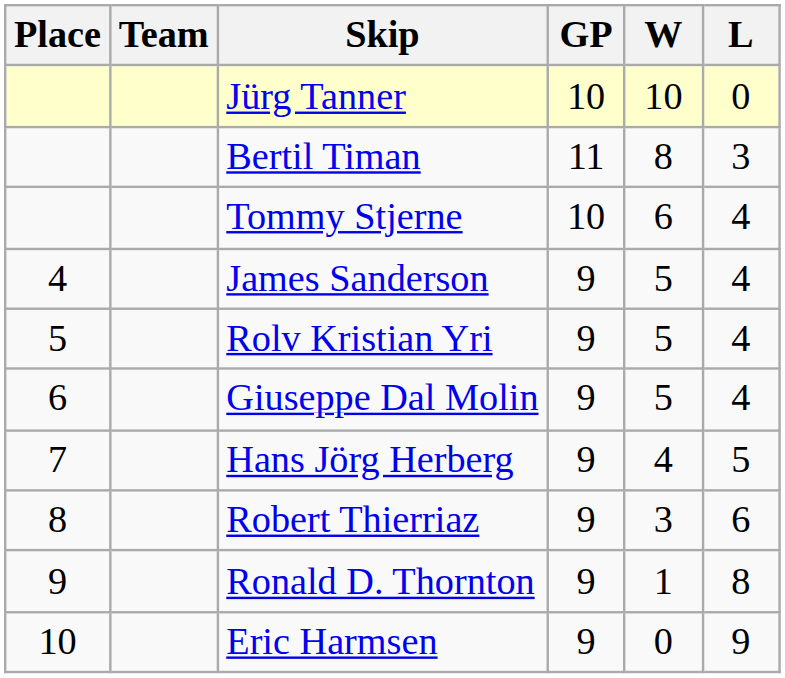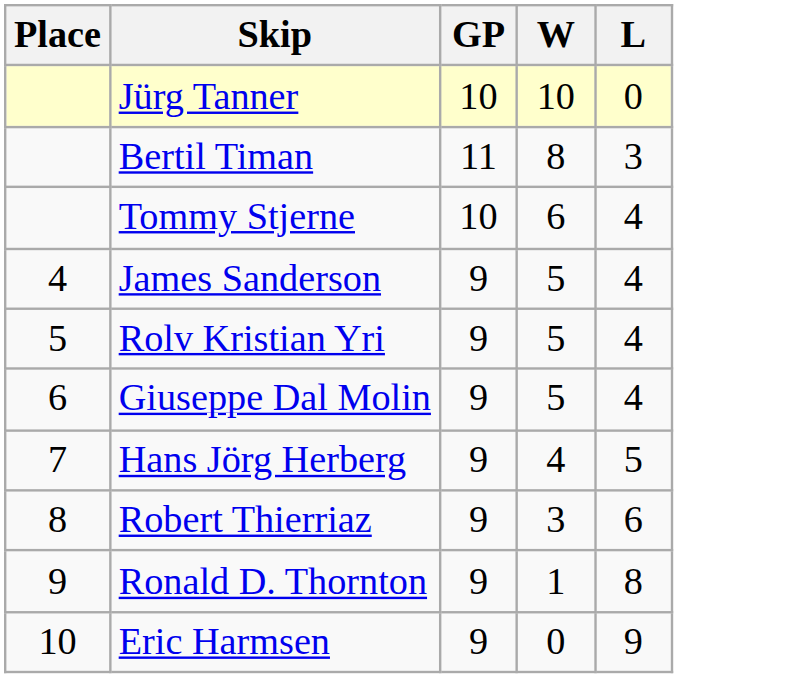- column: Team
